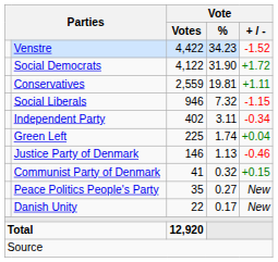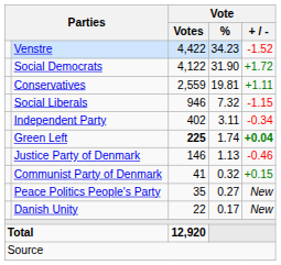Green Left | Vote / Votes: normal -> bold
Green Left | Vote / + / -: normal -> bold
